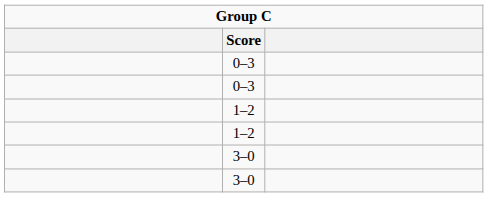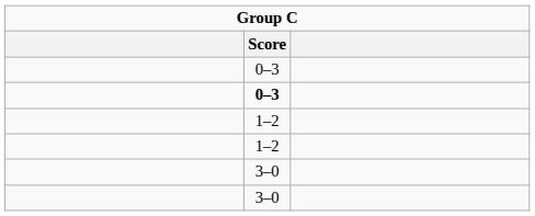row 4 | Score: normal -> bold
